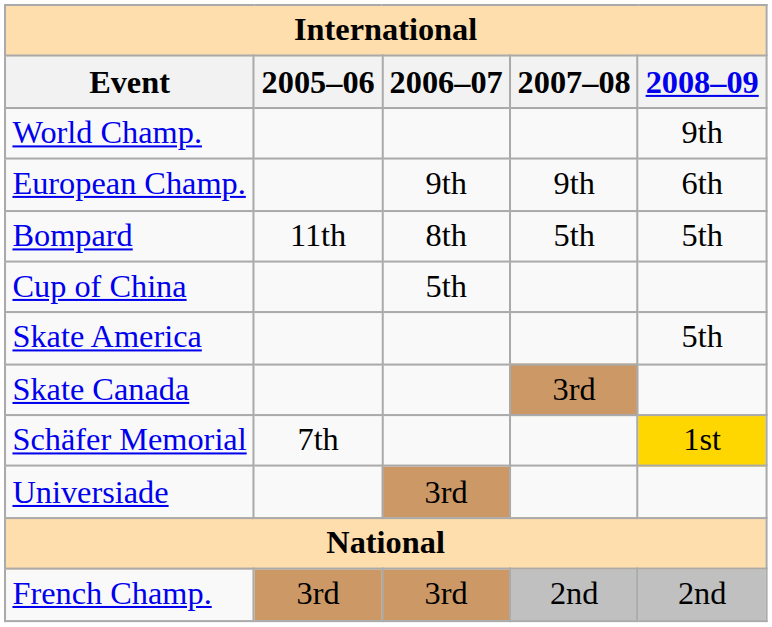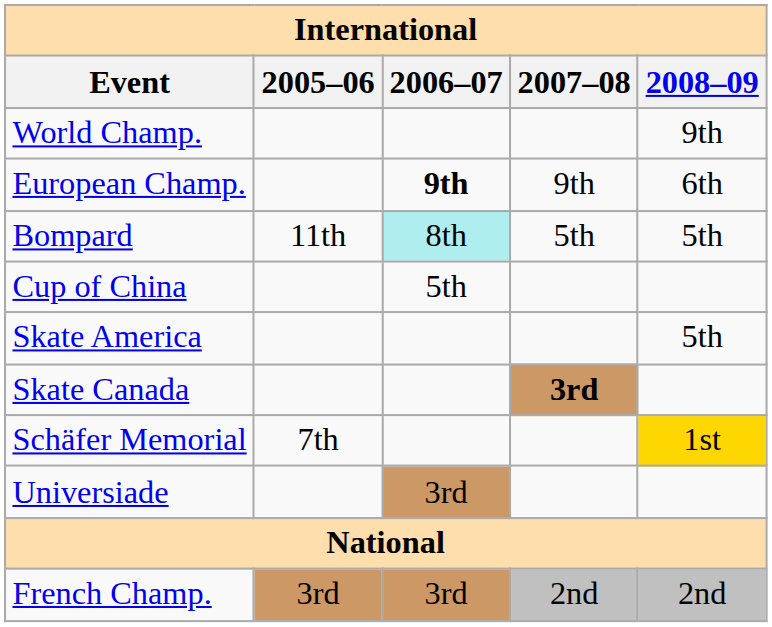European Champ. | 2006–07: normal -> bold
Bompard | 2006–07: no background -> paleturquoise background
Skate Canada | 2007–08: normal -> bold
